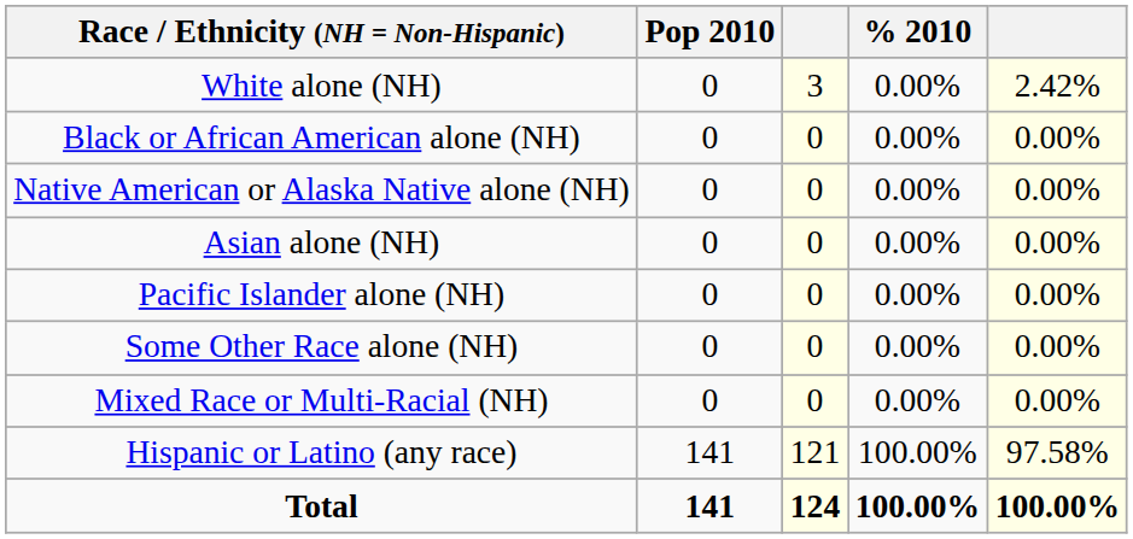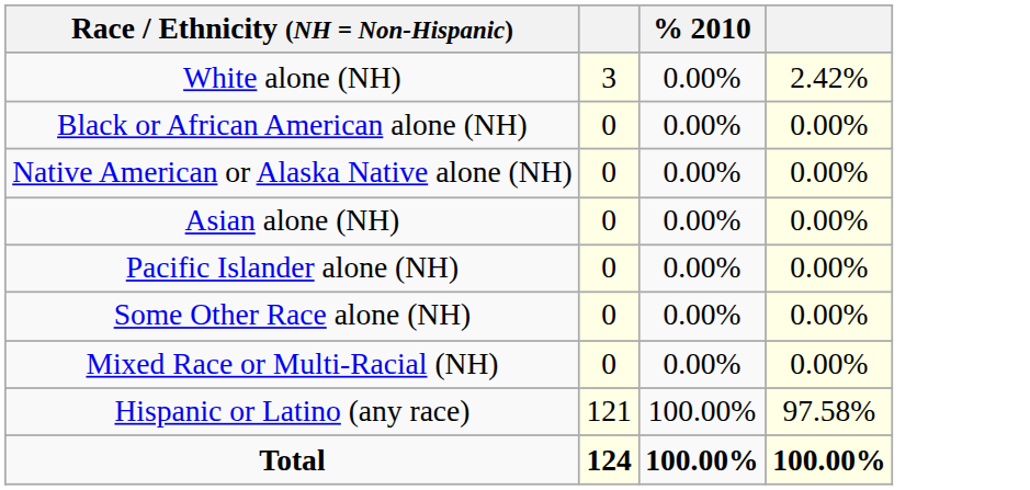- column: Pop 2010 | 0 | 0 | 0 | 0 | 0 | 0 | 0 | 141 | 141
